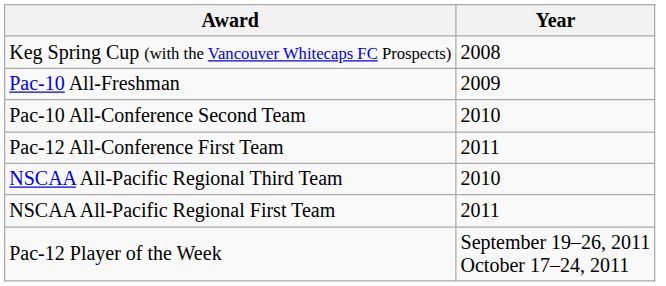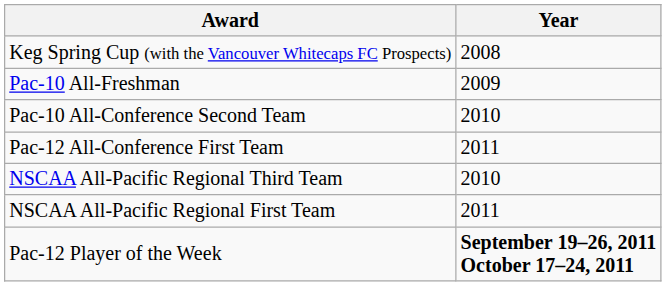Pac-12 Player of the Week | Year: normal -> bold
